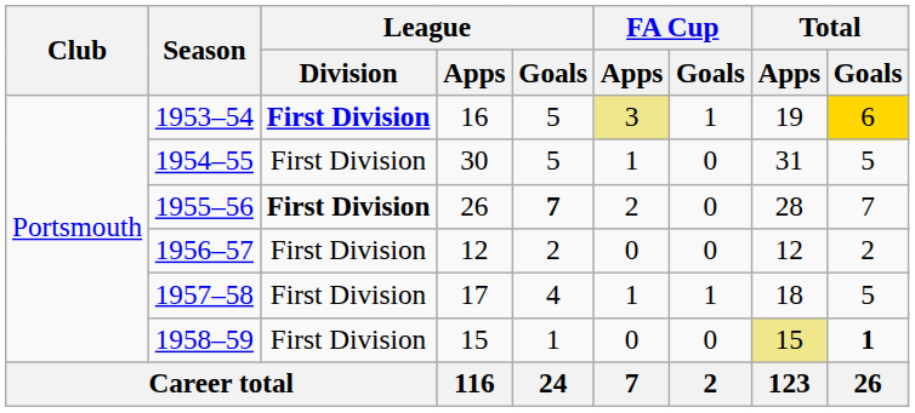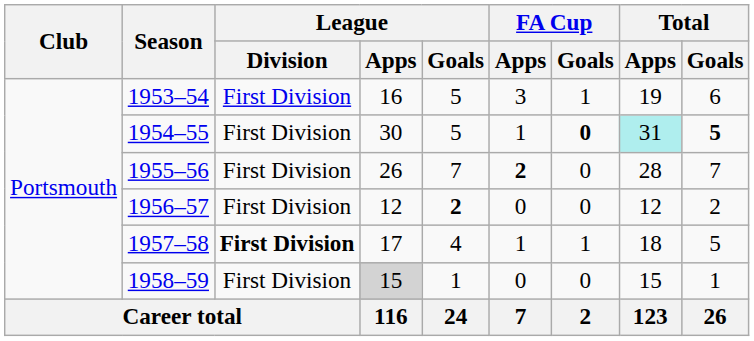1953–54 | League / Division: bold -> normal
1953–54 | FA Cup / Apps: khaki background -> no background
1953–54 | Total / Goals: gold background -> no background
1954–55 | FA Cup / Goals: normal -> bold
1954–55 | Total / Apps: no background -> paleturquoise background
1954–55 | Total / Goals: normal -> bold
1955–56 | League / Division: bold -> normal
1955–56 | League / Goals: bold -> normal
1955–56 | FA Cup / Apps: normal -> bold
1956–57 | League / Goals: normal -> bold
1957–58 | League / Division: normal -> bold
1958–59 | League / Apps: no background -> lightgrey background
1958–59 | Total / Apps: khaki background -> no background
1958–59 | Total / Goals: bold -> normal
